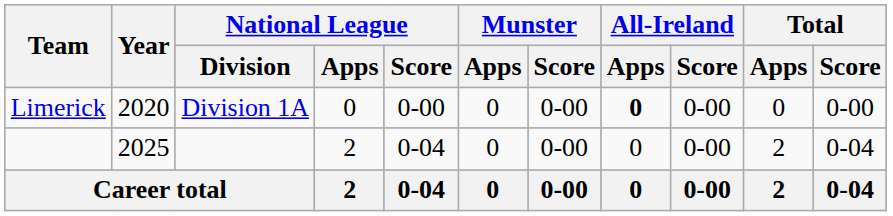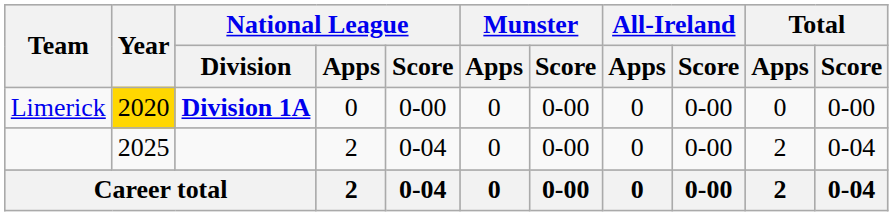Limerick | Year: no background -> gold background
Limerick | National League / Division: normal -> bold
Limerick | All-Ireland / Apps: bold -> normal
